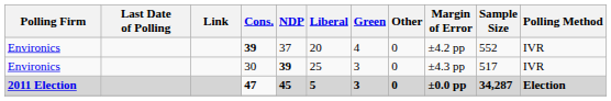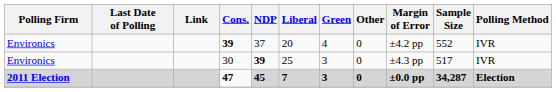47 | Liberal: 5 -> 7
